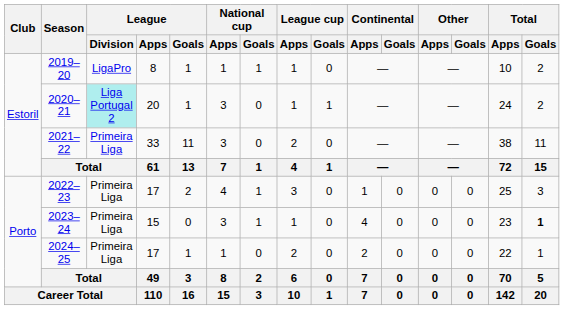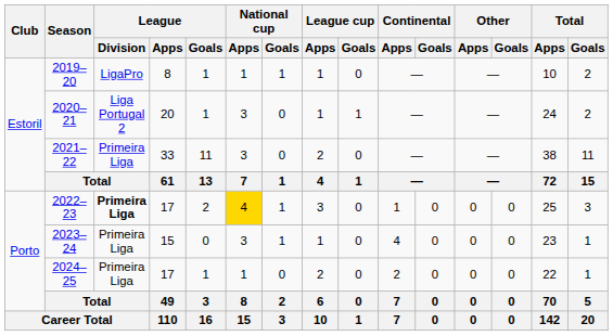2020–21 | League / Division: paleturquoise background -> no background
2022–23 | League / Division: normal -> bold
2022–23 | National cup / Apps: no background -> gold background
2023–24 | Total / Goals: bold -> normal
